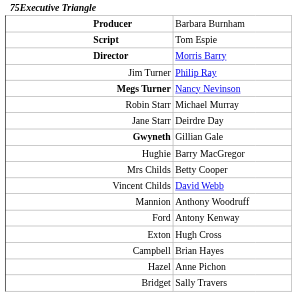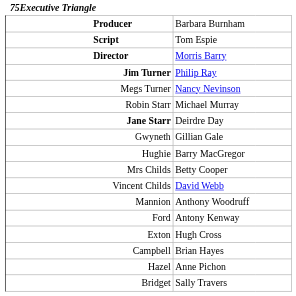Jim Turner | column 2: normal -> bold
Megs Turner | column 2: bold -> normal
Jane Starr | column 2: normal -> bold
Gwyneth | column 2: bold -> normal
